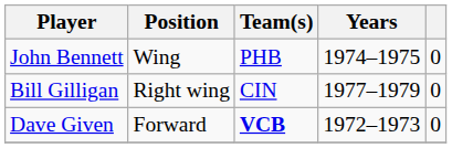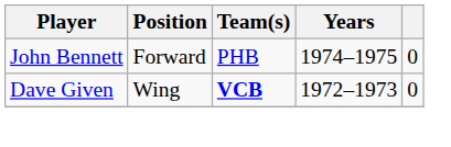John Bennett | Position: Wing -> Forward
- row: Bill Gilligan | Right wing | CIN | 1977–1979 | 0
Dave Given | Position: Forward -> Wing
